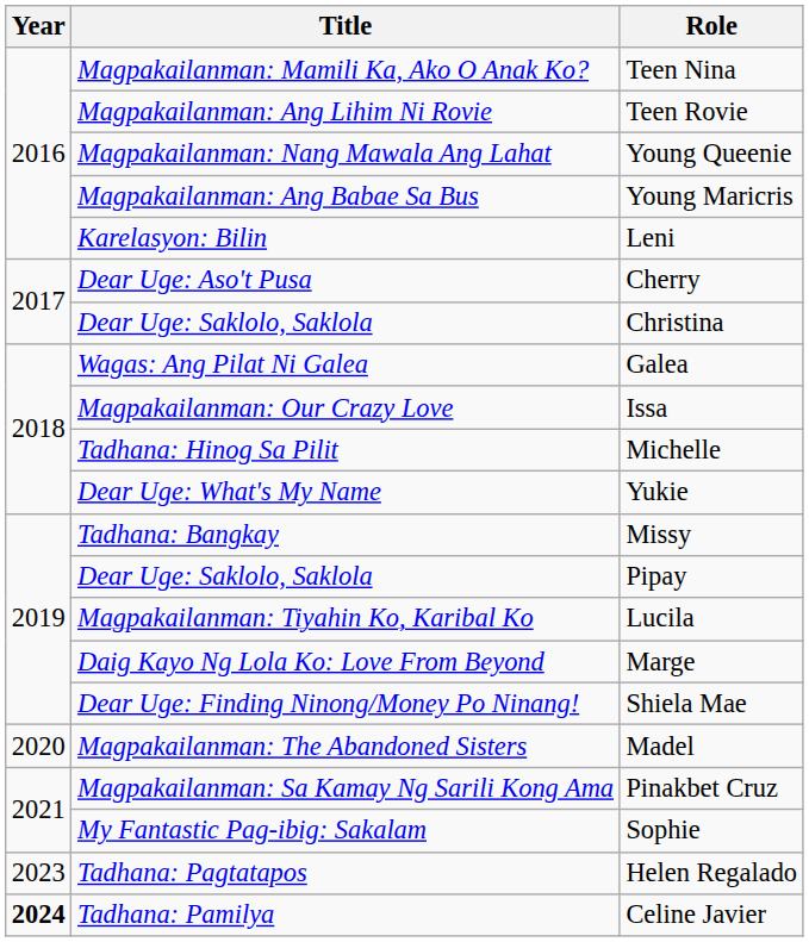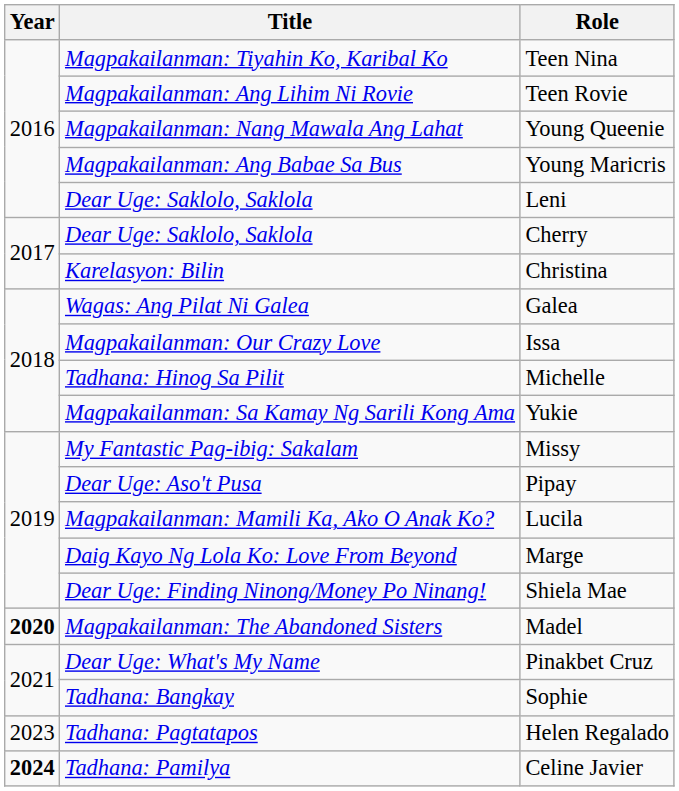Teen Nina | Title: Magpakailanman: Mamili Ka, Ako O Anak Ko? -> Magpakailanman: Tiyahin Ko, Karibal Ko
Leni | Title: Karelasyon: Bilin -> Dear Uge: Saklolo, Saklola
Cherry | Title: Dear Uge: Aso't Pusa -> Dear Uge: Saklolo, Saklola
Christina | Title: Dear Uge: Saklolo, Saklola -> Karelasyon: Bilin
Yukie | Title: Dear Uge: What's My Name -> Magpakailanman: Sa Kamay Ng Sarili Kong Ama
Missy | Title: Tadhana: Bangkay -> My Fantastic Pag-ibig: Sakalam
Pipay | Title: Dear Uge: Saklolo, Saklola -> Dear Uge: Aso't Pusa
Lucila | Title: Magpakailanman: Tiyahin Ko, Karibal Ko -> Magpakailanman: Mamili Ka, Ako O Anak Ko?
Madel | Year: normal -> bold
Pinakbet Cruz | Title: Magpakailanman: Sa Kamay Ng Sarili Kong Ama -> Dear Uge: What's My Name
Sophie | Title: My Fantastic Pag-ibig: Sakalam -> Tadhana: Bangkay
